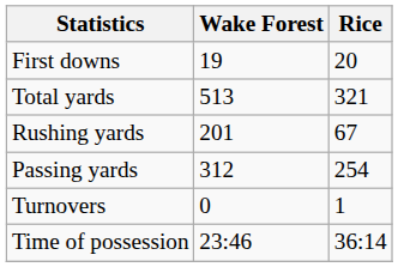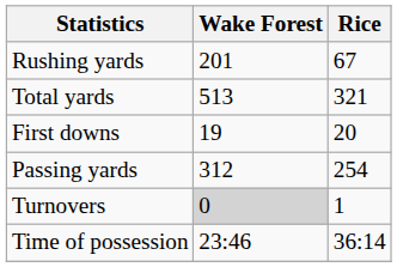rows swapped: First downs <-> Rushing yards
Turnovers | Wake Forest: no background -> lightgrey background
